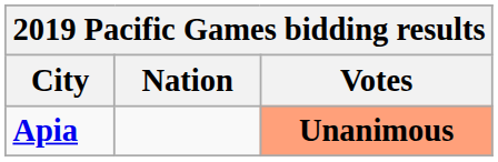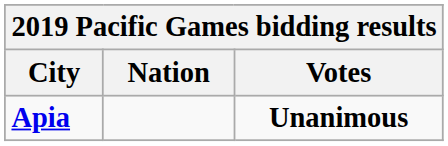Apia | Votes: lightsalmon background -> no background
